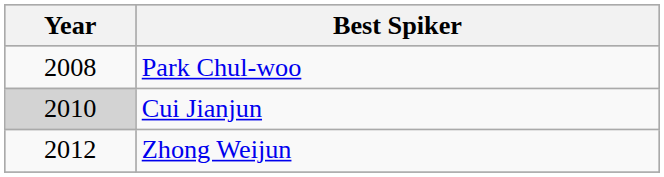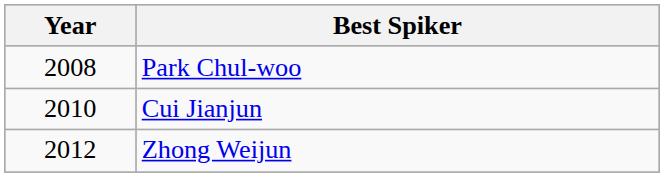Cui Jianjun | Year: lightgrey background -> no background
